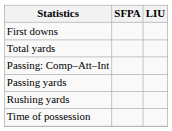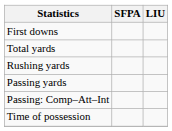rows swapped: Rushing yards <-> Passing: Comp–Att–Int
